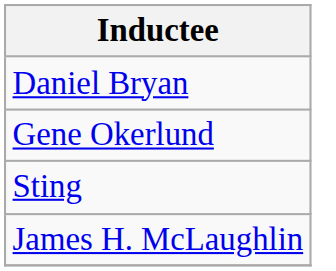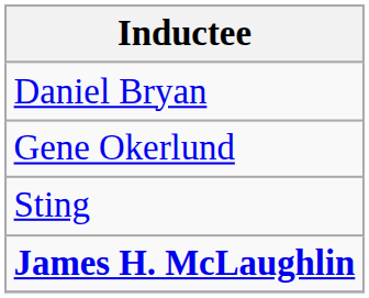row 5 | column 1: normal -> bold
